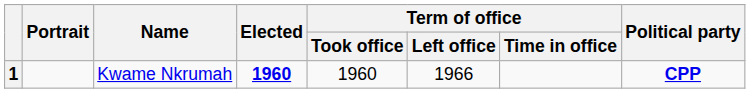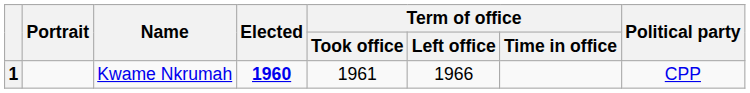1 | Term of office / Took office: 1960 -> 1961
1 | Political party: bold -> normal
